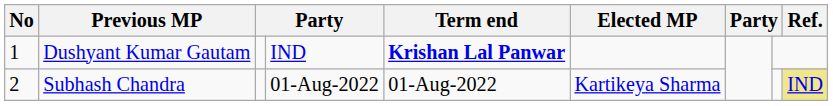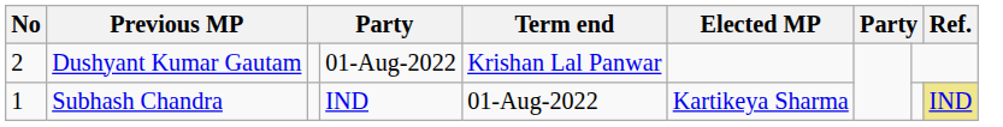Dushyant Kumar Gautam | No: 1 -> 2
Dushyant Kumar Gautam | column 4: IND -> 01-Aug-2022
Dushyant Kumar Gautam | Term end: bold -> normal
Subhash Chandra | No: 2 -> 1
Subhash Chandra | column 4: 01-Aug-2022 -> IND
